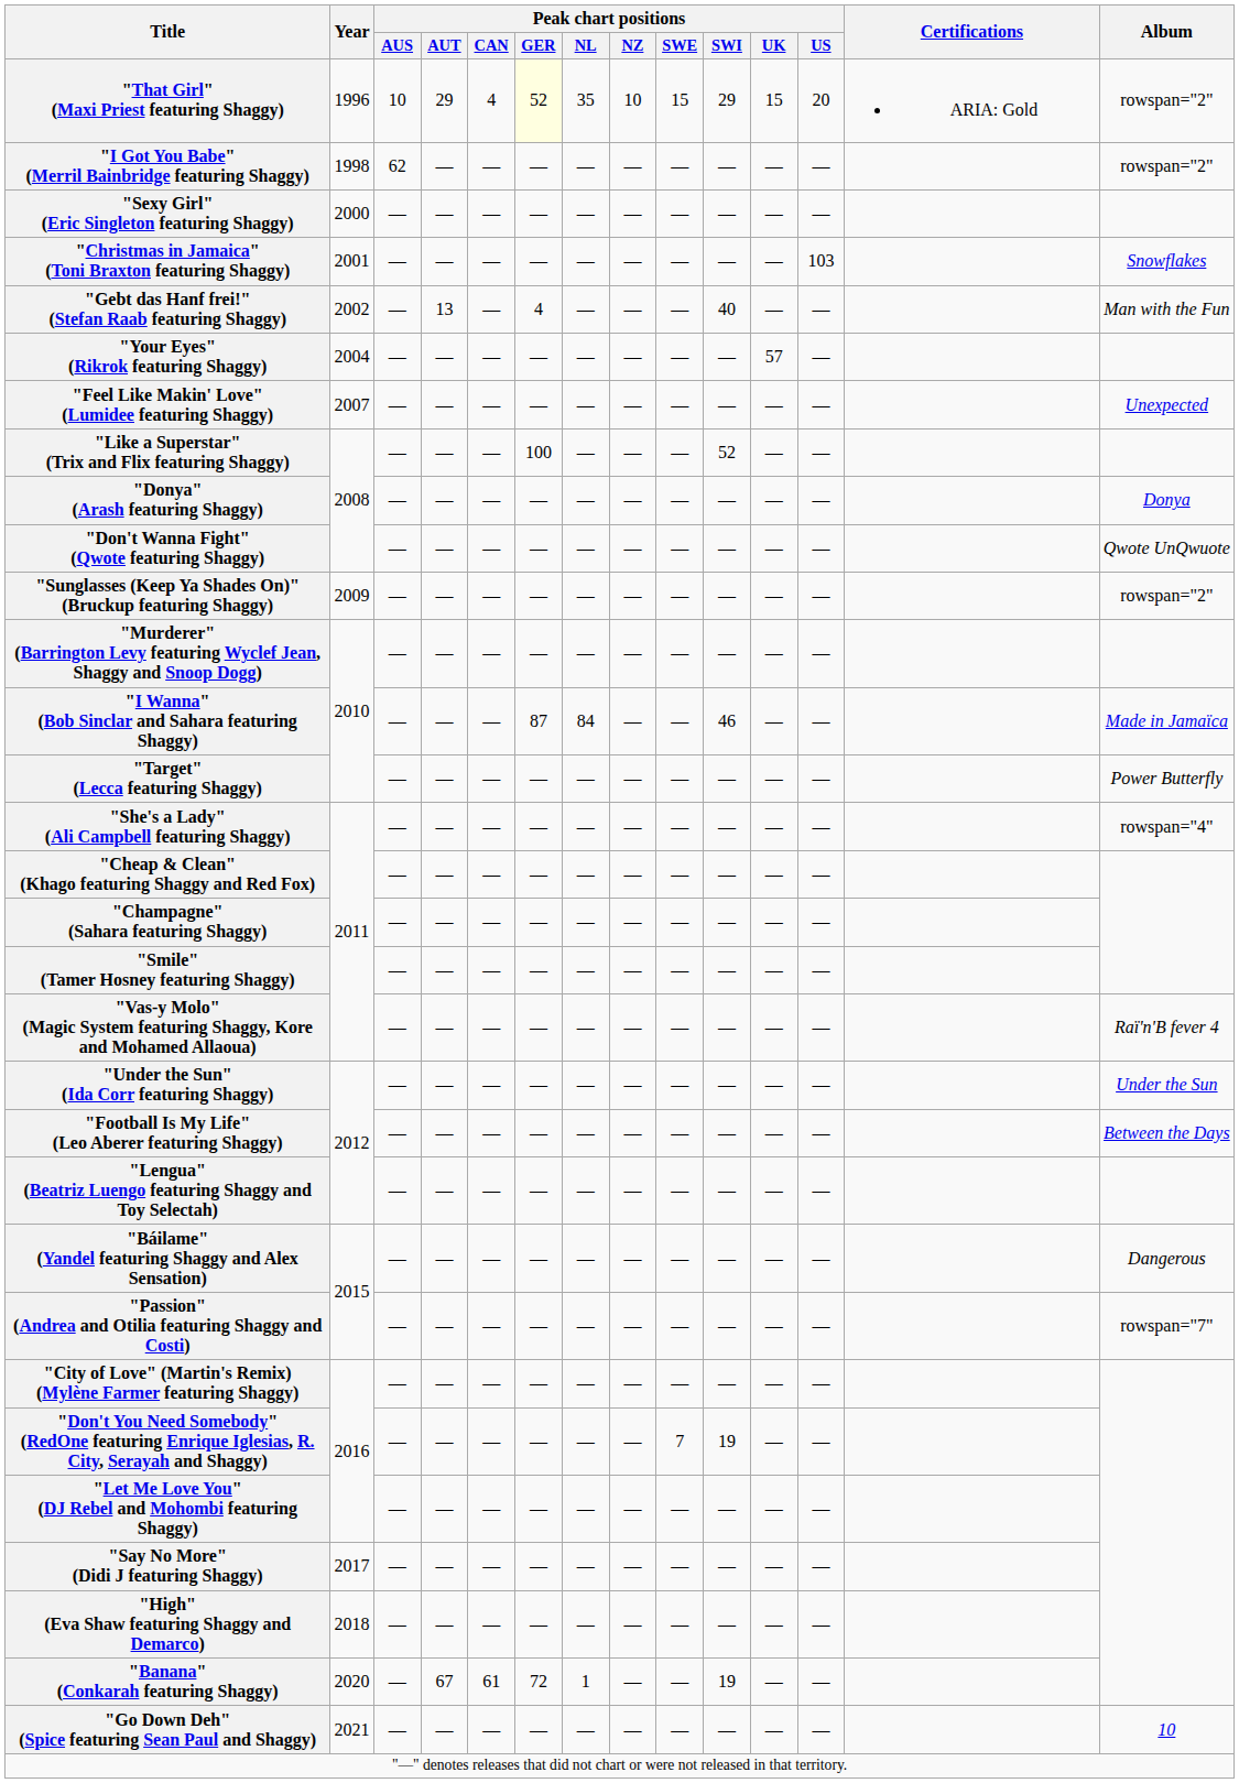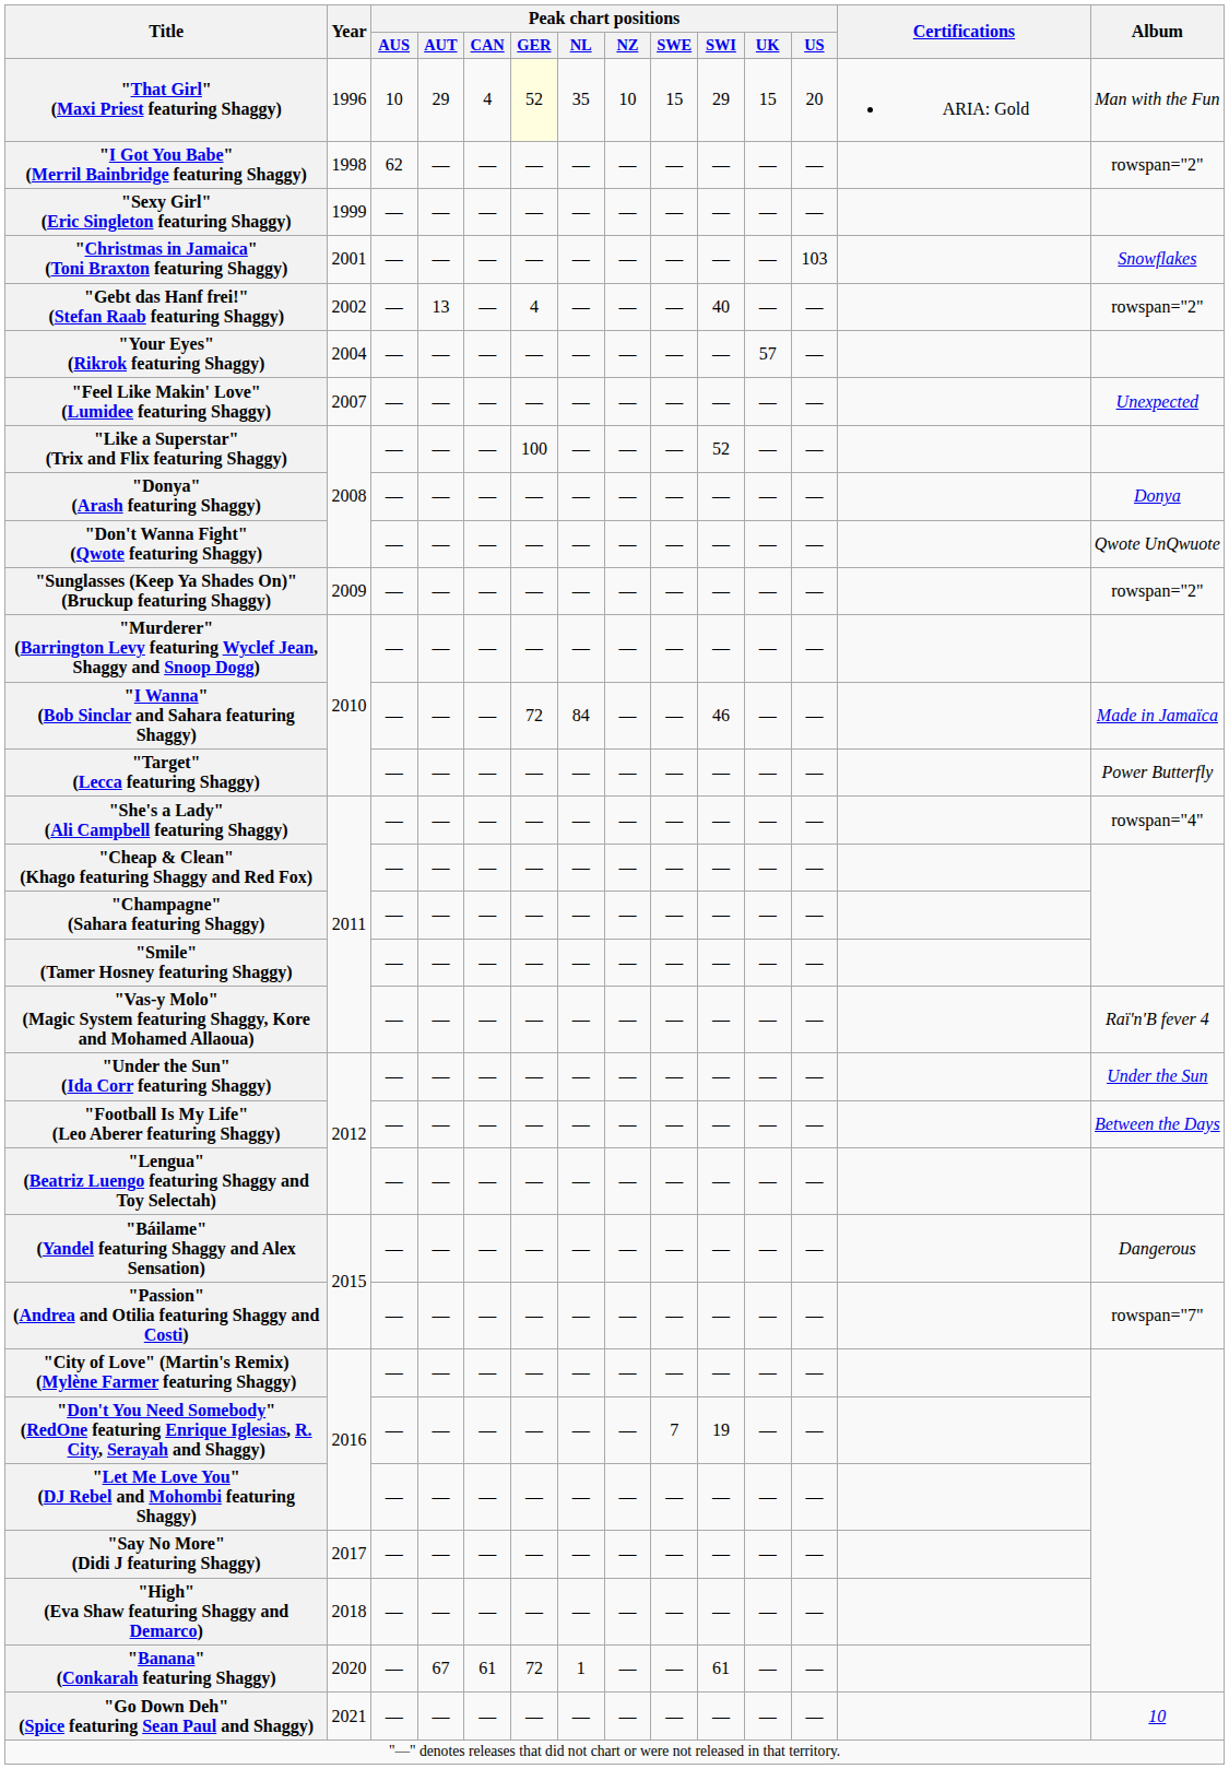"That Girl" (Maxi Priest featuring Shaggy) | Album: rowspan="2" -> Man with the Fun
"Sexy Girl" (Eric Singleton featuring Shaggy) | Year: 2000 -> 1999
"Gebt das Hanf frei!" (Stefan Raab featuring Shaggy) | Album: Man with the Fun -> rowspan="2"
"I Wanna" (Bob Sinclar and Sahara featuring Shaggy) | Peak chart positions / GER: 87 -> 72
"Banana" (Conkarah featuring Shaggy) | Peak chart positions / SWI: 19 -> 61
